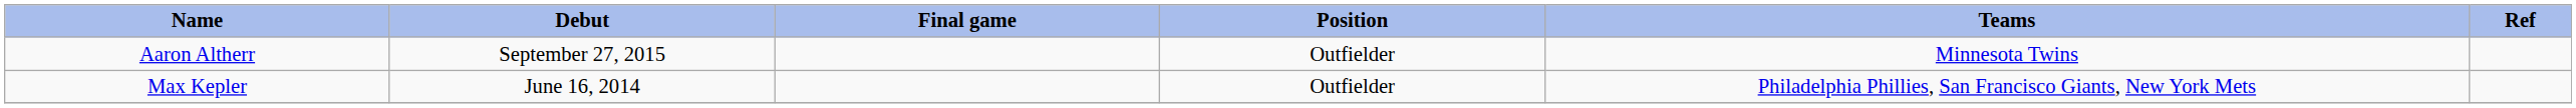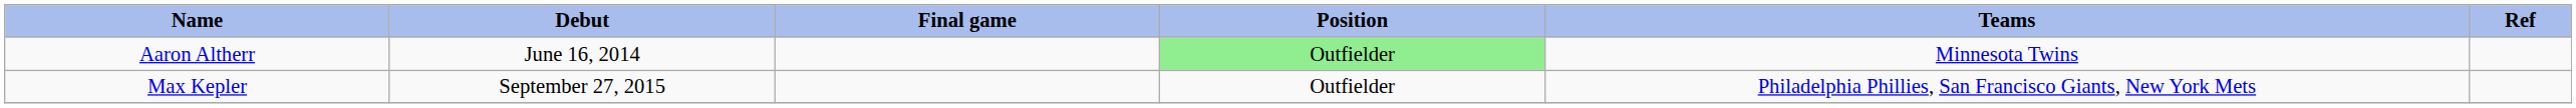Aaron Altherr | Debut: September 27, 2015 -> June 16, 2014
Aaron Altherr | Position: no background -> lightgreen background
Max Kepler | Debut: June 16, 2014 -> September 27, 2015
